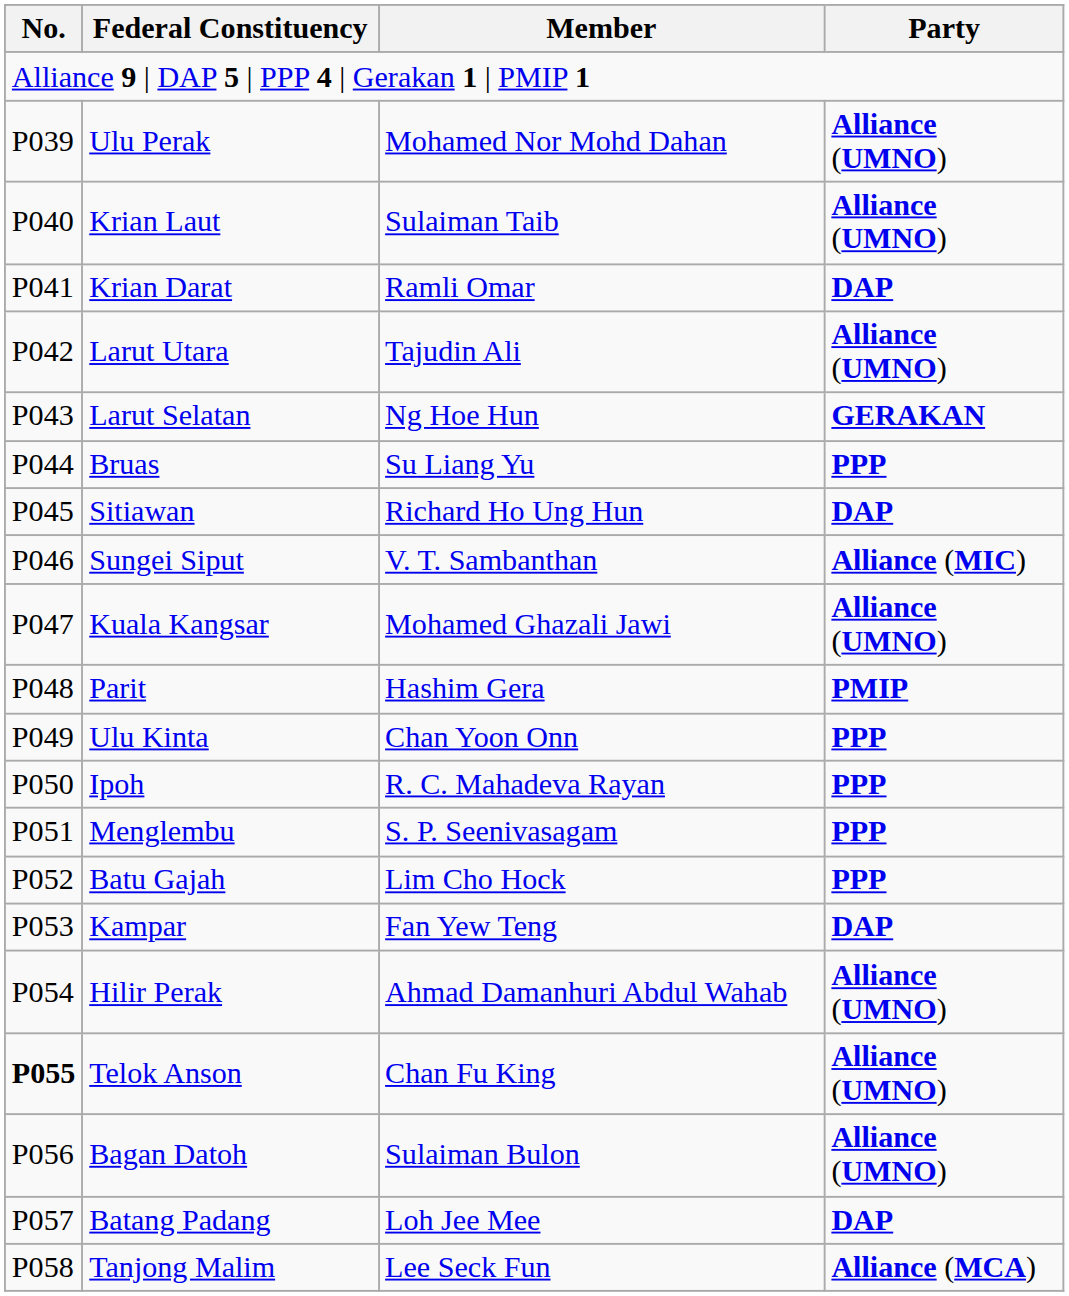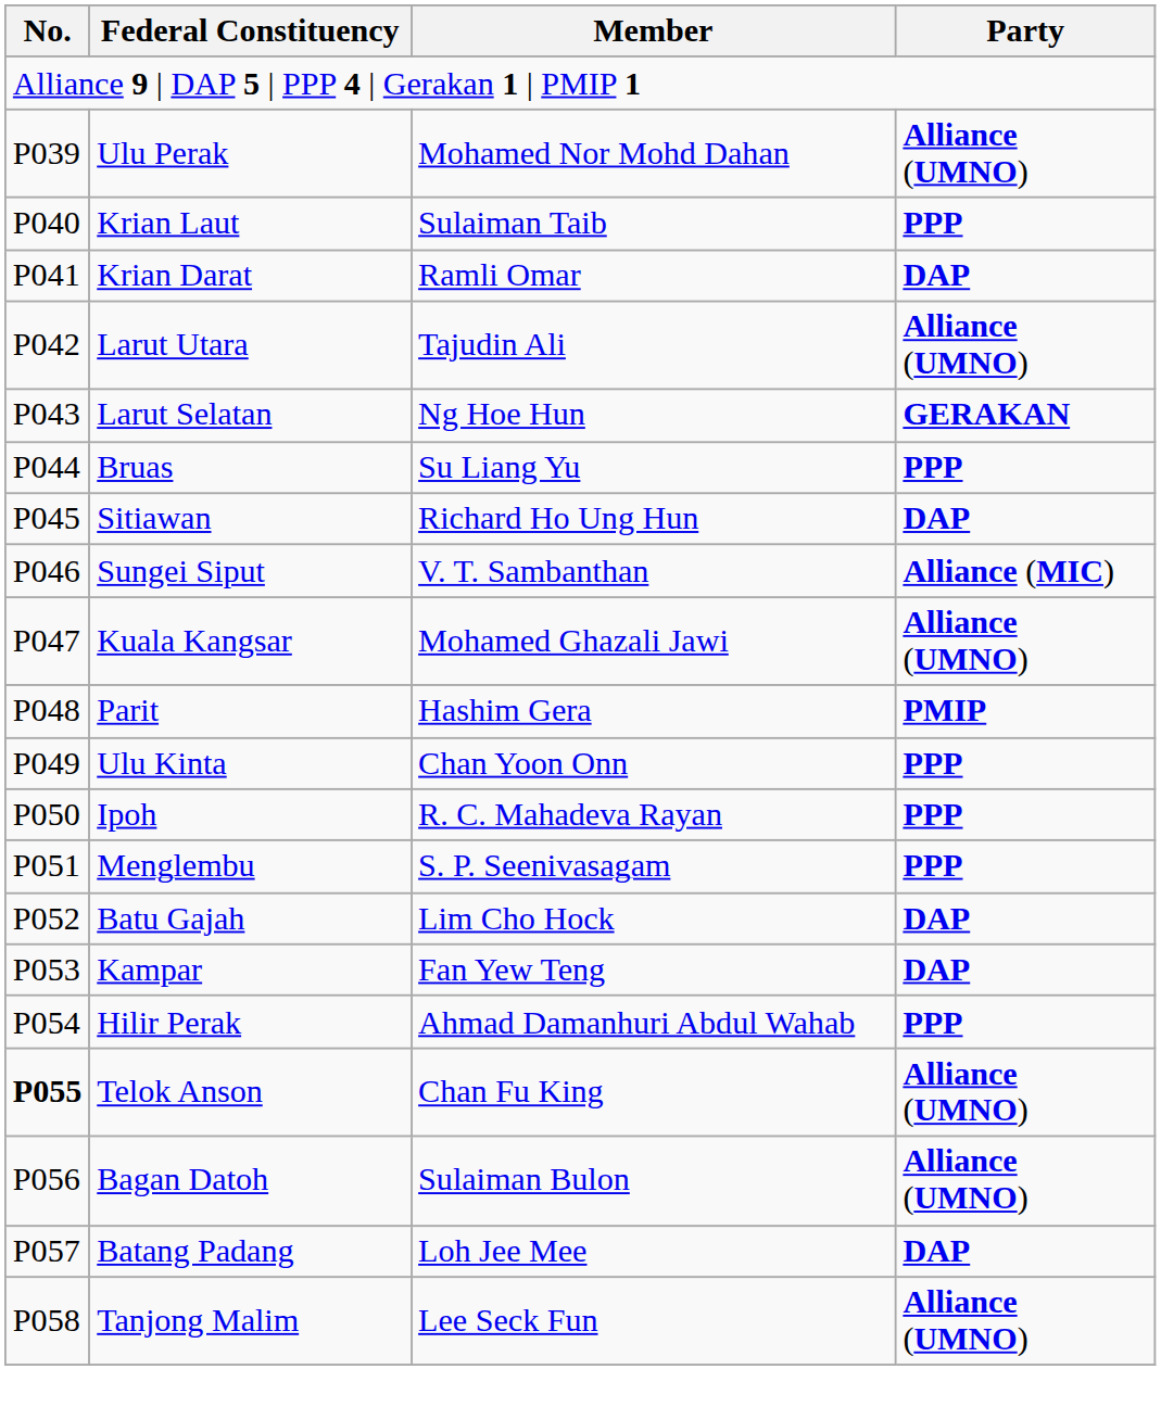Krian Laut | Party: Alliance (UMNO) -> PPP
Batu Gajah | Party: PPP -> DAP
Hilir Perak | Party: Alliance (UMNO) -> PPP
Tanjong Malim | Party: Alliance (MCA) -> Alliance (UMNO)
